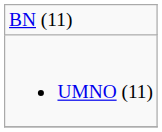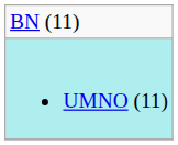row 2 | column 1: no background -> paleturquoise background
